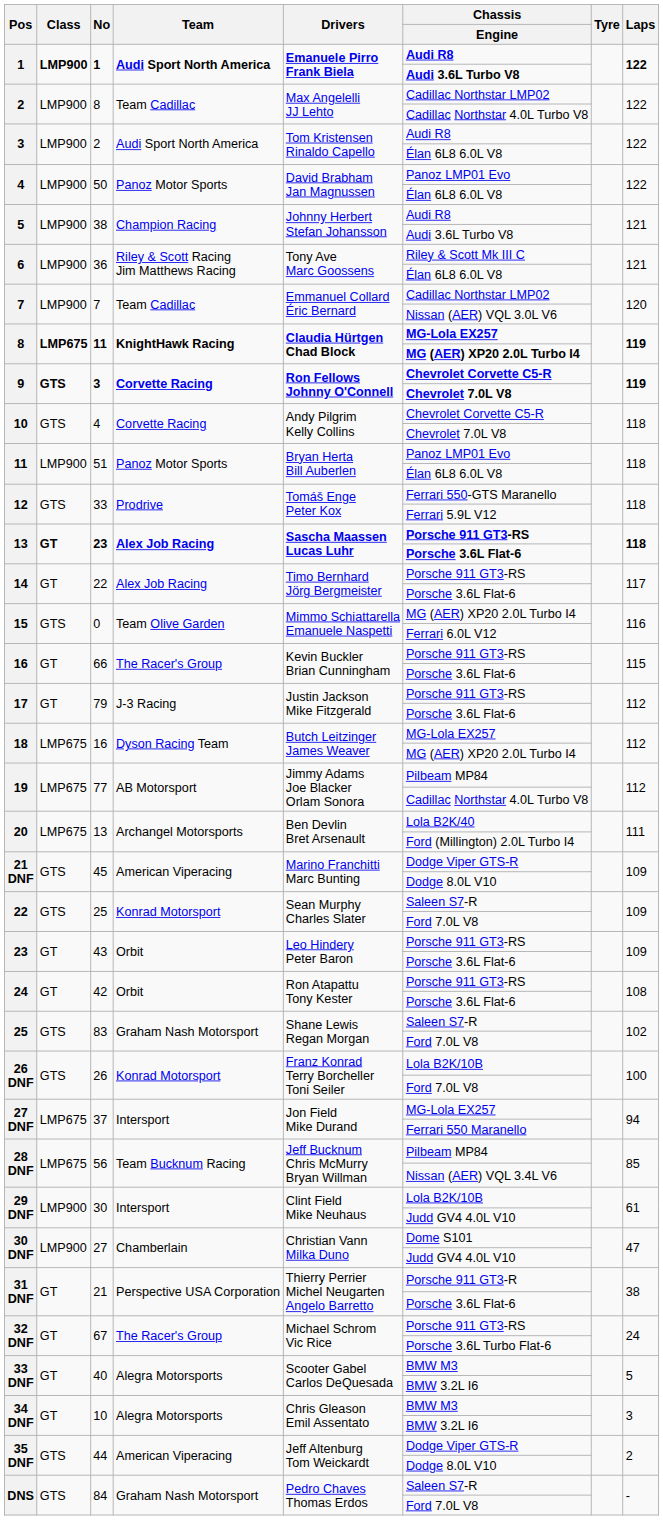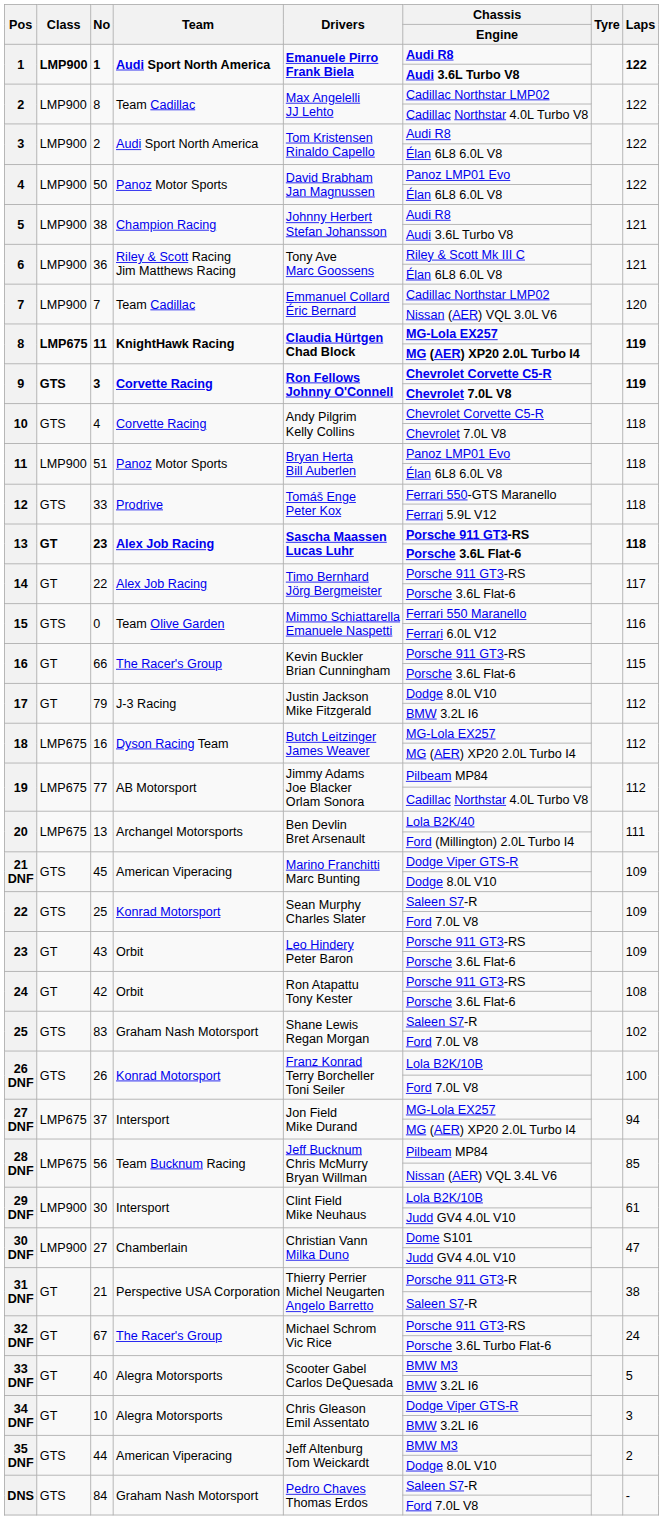row 31 | Chassis / Engine: MG (AER) XP20 2.0L Turbo I4 -> Ferrari 550 Maranello
row 35 | Chassis / Engine: Porsche 911 GT3-RS -> Dodge 8.0L V10
row 36 | Chassis / Engine: Porsche 3.6L Flat-6 -> BMW 3.2L I6
row 56 | Chassis / Engine: Ferrari 550 Maranello -> MG (AER) XP20 2.0L Turbo I4
row 64 | Chassis / Engine: Porsche 3.6L Flat-6 -> Saleen S7-R
row 69 | Chassis / Engine: BMW M3 -> Dodge Viper GTS-R
row 71 | Chassis / Engine: Dodge Viper GTS-R -> BMW M3
